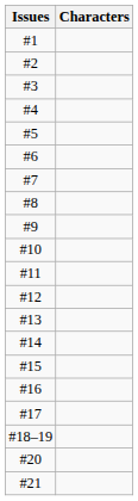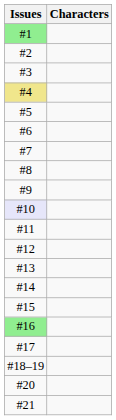#1 | Issues: no background -> lightgreen background
#4 | Issues: no background -> khaki background
#10 | Issues: no background -> lavender background
#16 | Issues: no background -> lightgreen background
